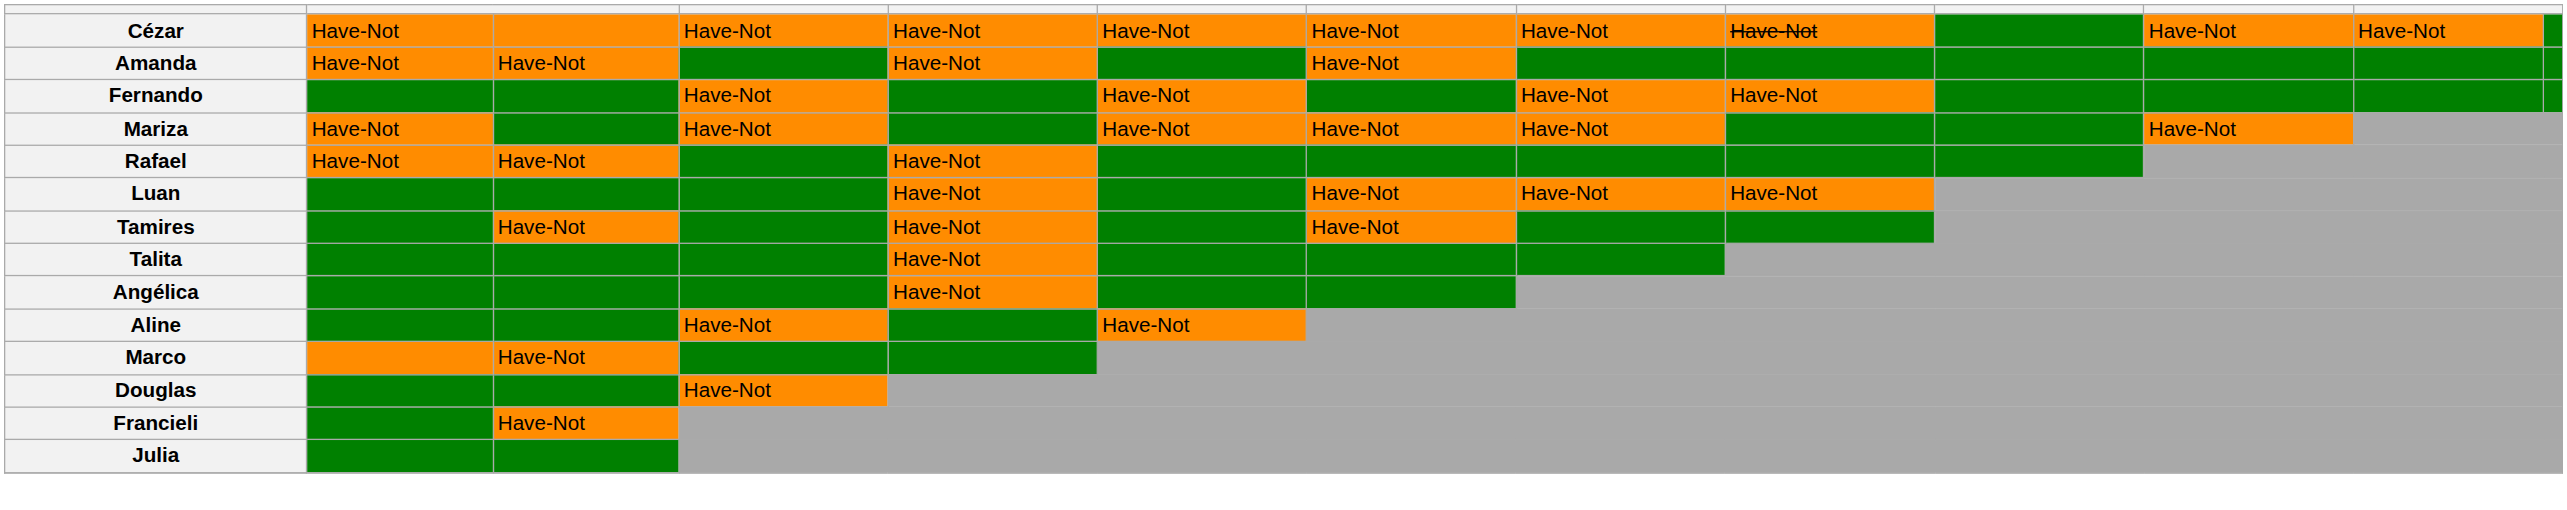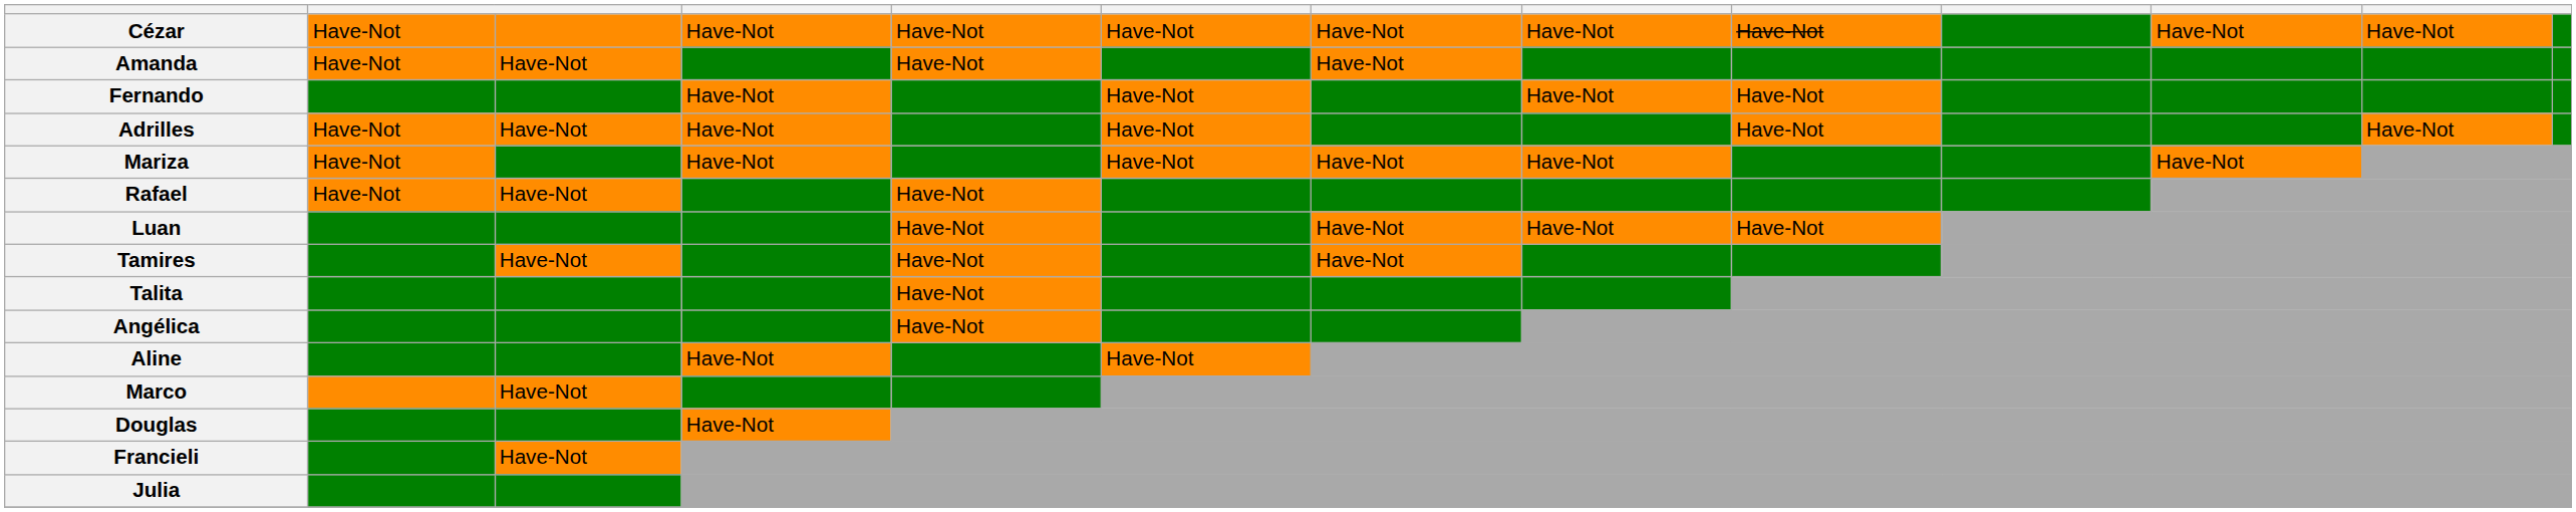+ row: Adrilles | Have-Not | Have-Not | Have-Not | Have-Not | Have-Not | Have-Not
